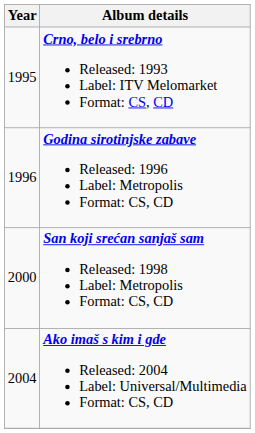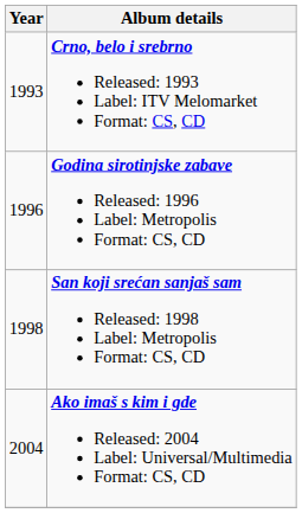row 2 | Year: 1995 -> 1993
row 4 | Year: 2000 -> 1998
